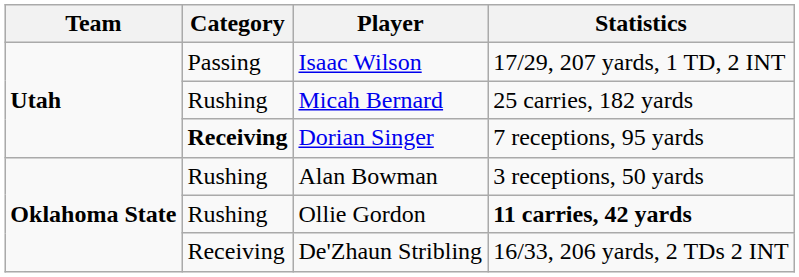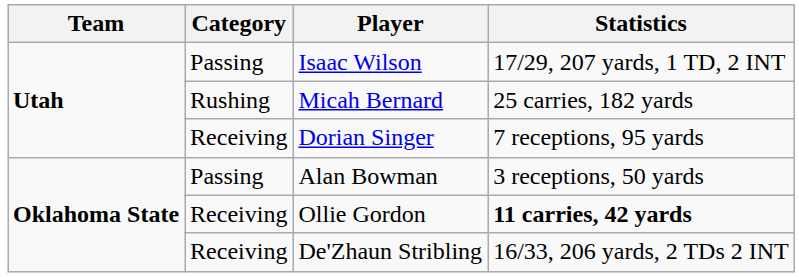Dorian Singer | Category: bold -> normal
Alan Bowman | Category: Rushing -> Passing
Ollie Gordon | Category: Rushing -> Receiving
